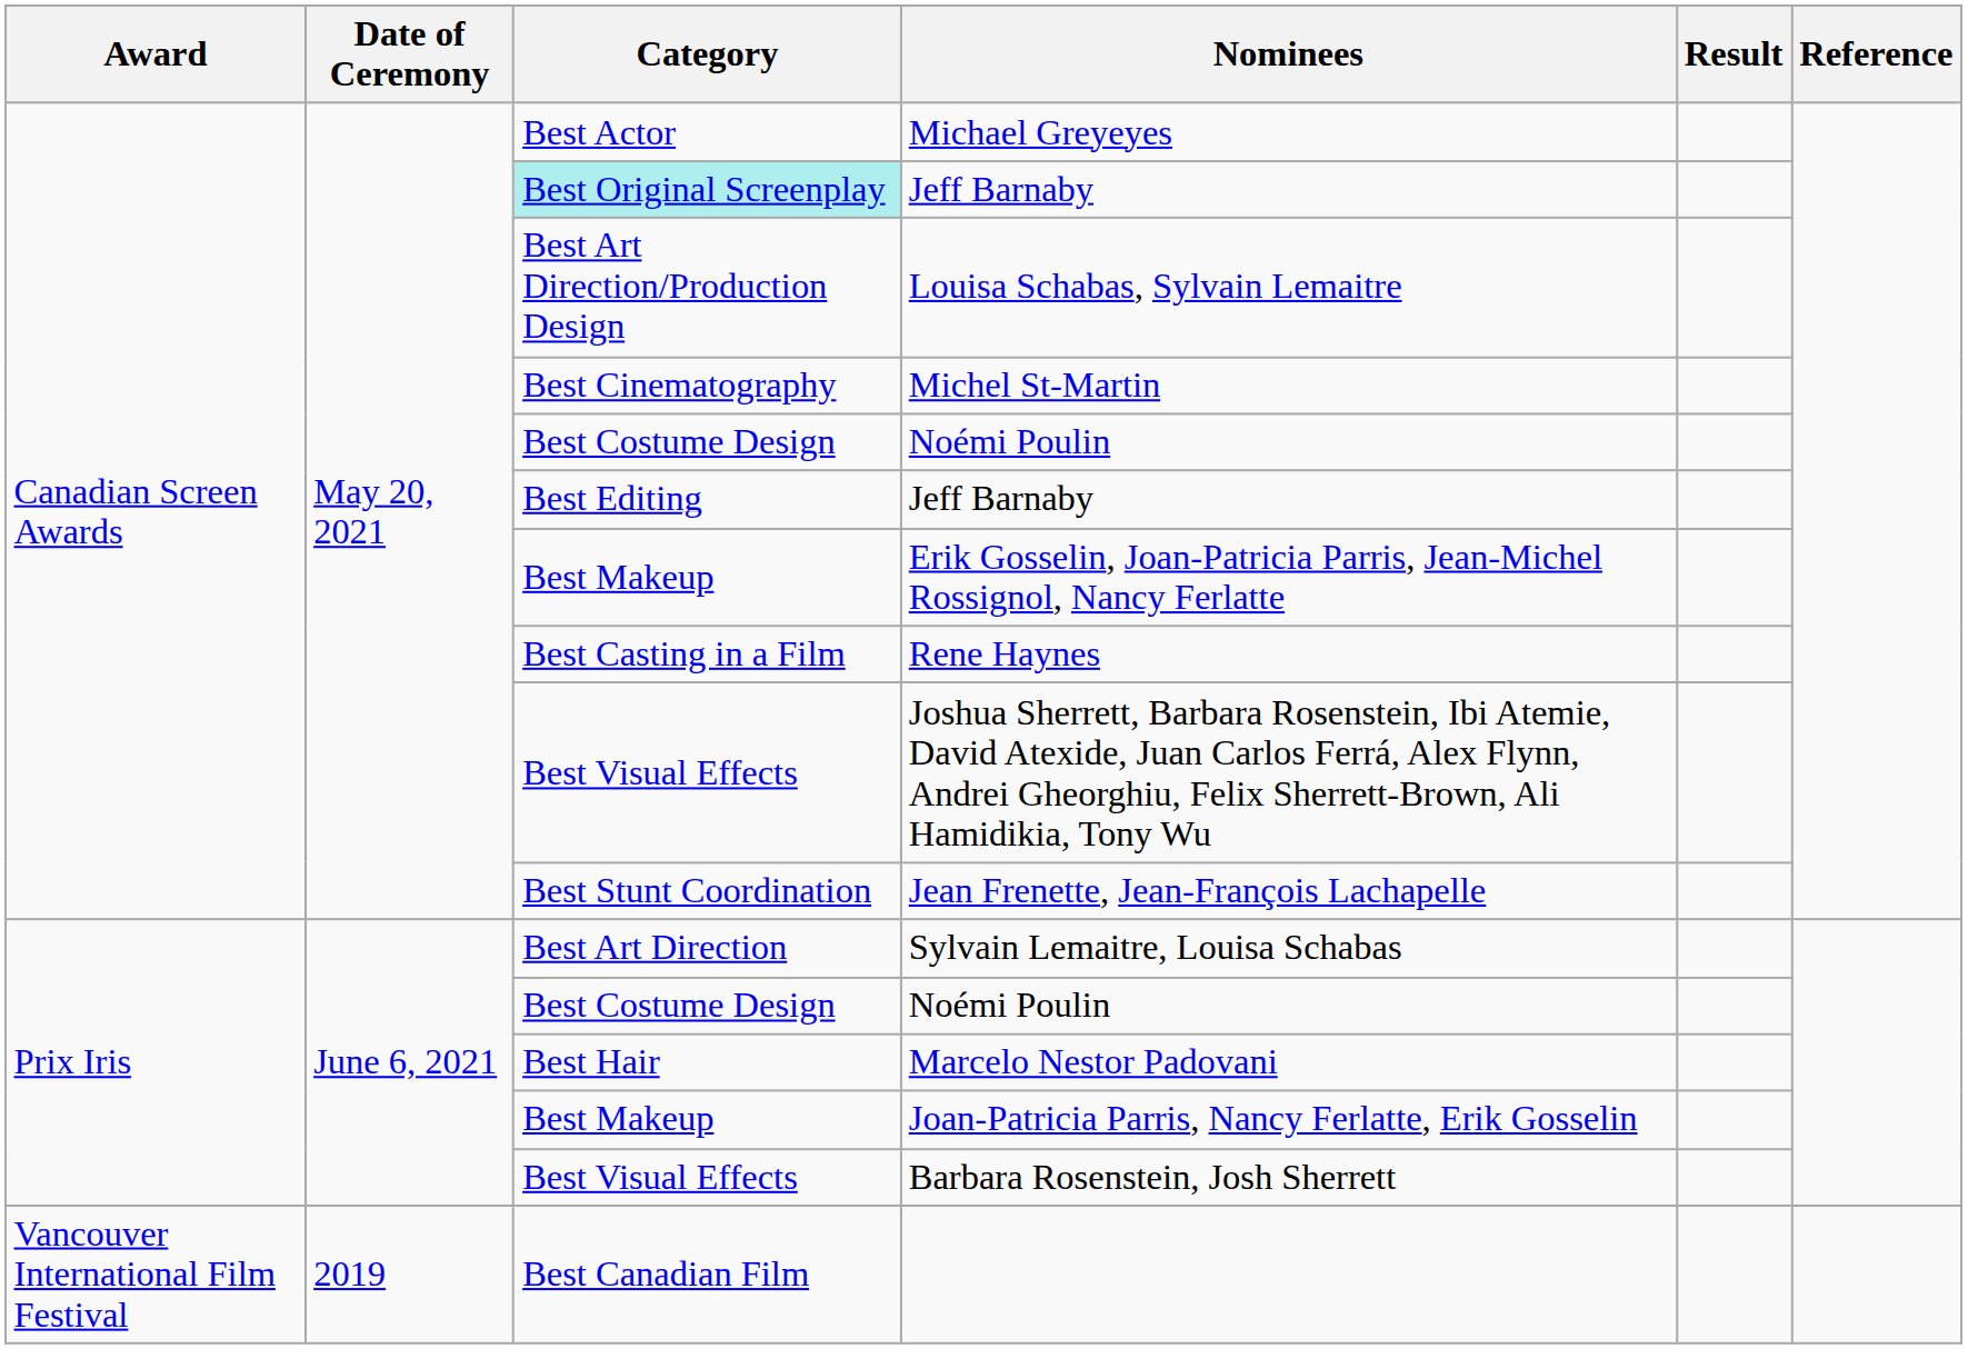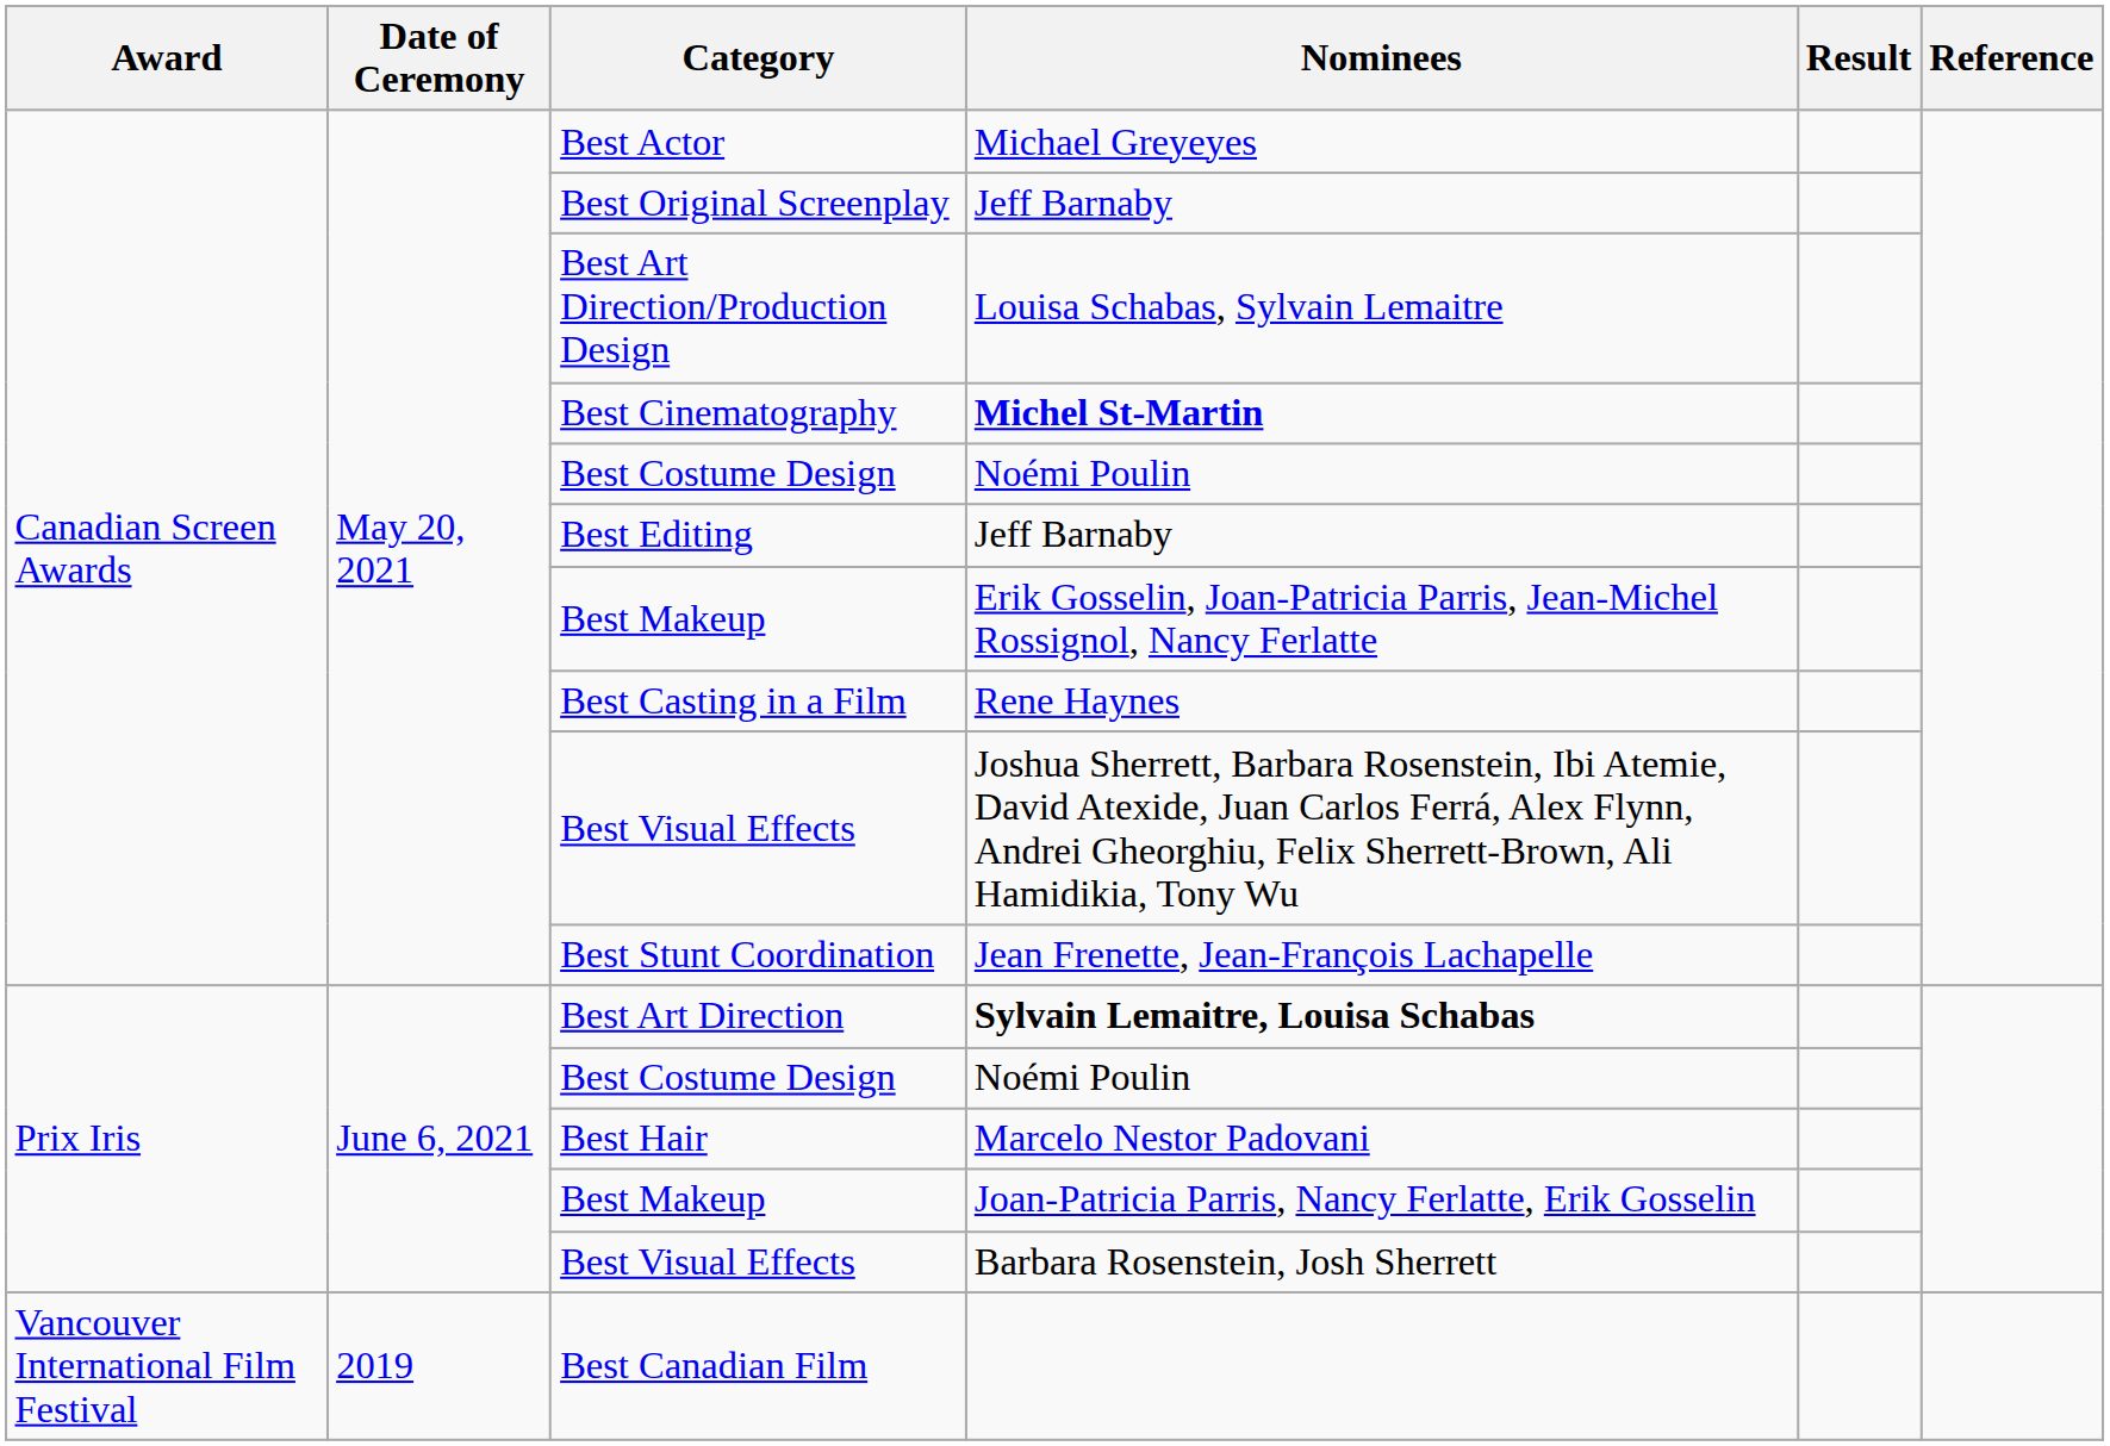Best Original Screenplay / Jeff Barnaby | Category: paleturquoise background -> no background
Michel St-Martin | Nominees: normal -> bold
Sylvain Lemaitre, Louisa Schabas | Nominees: normal -> bold
